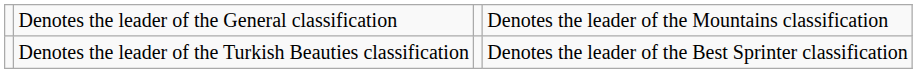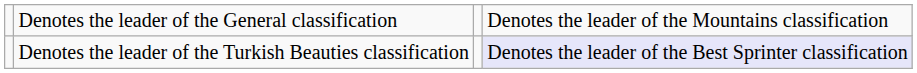Denotes the leader of the Turkish Beauties classification | column 4: no background -> lavender background
